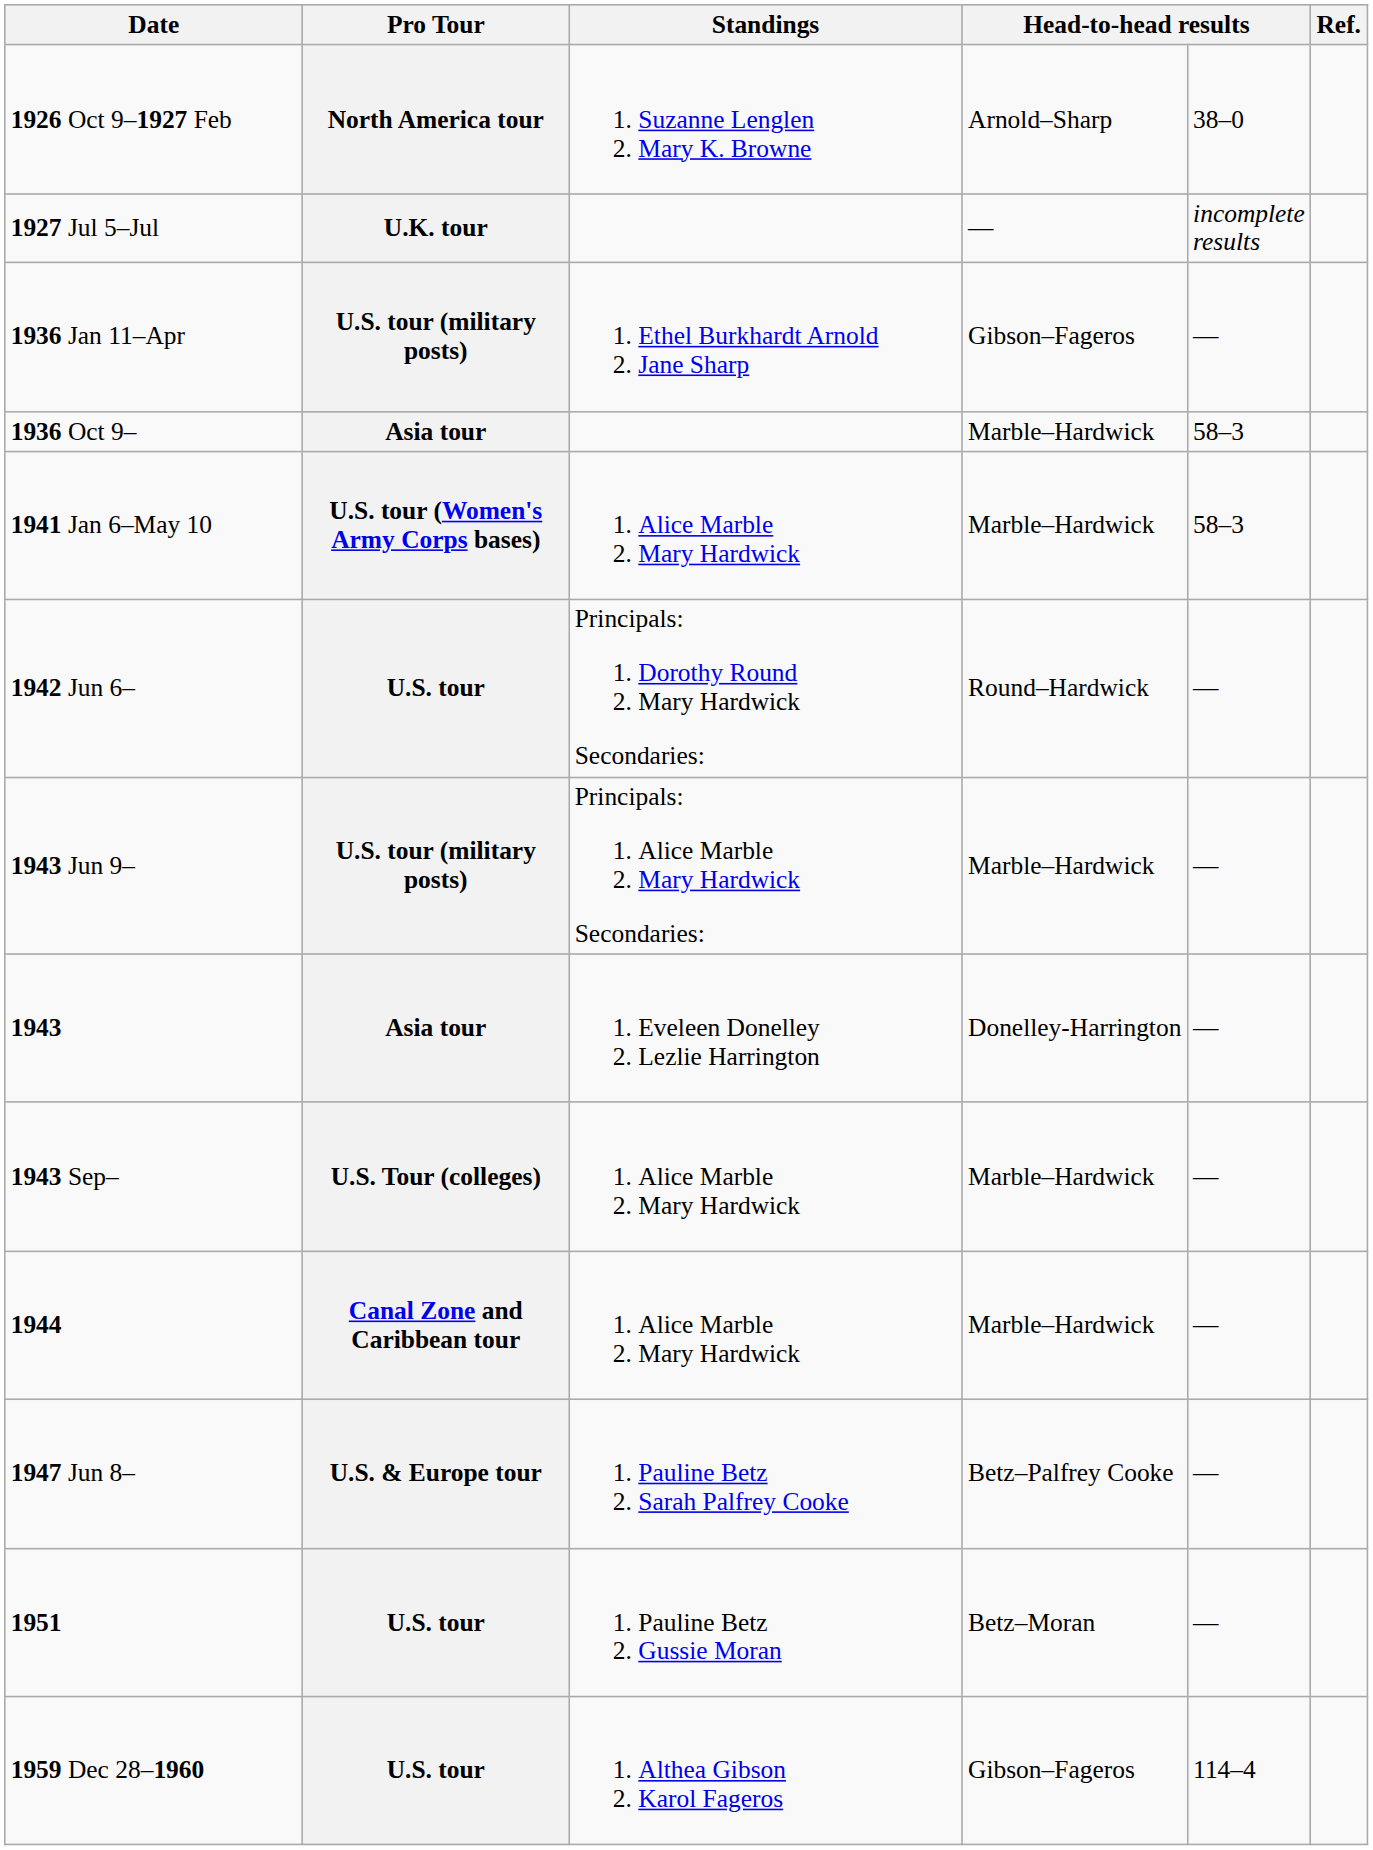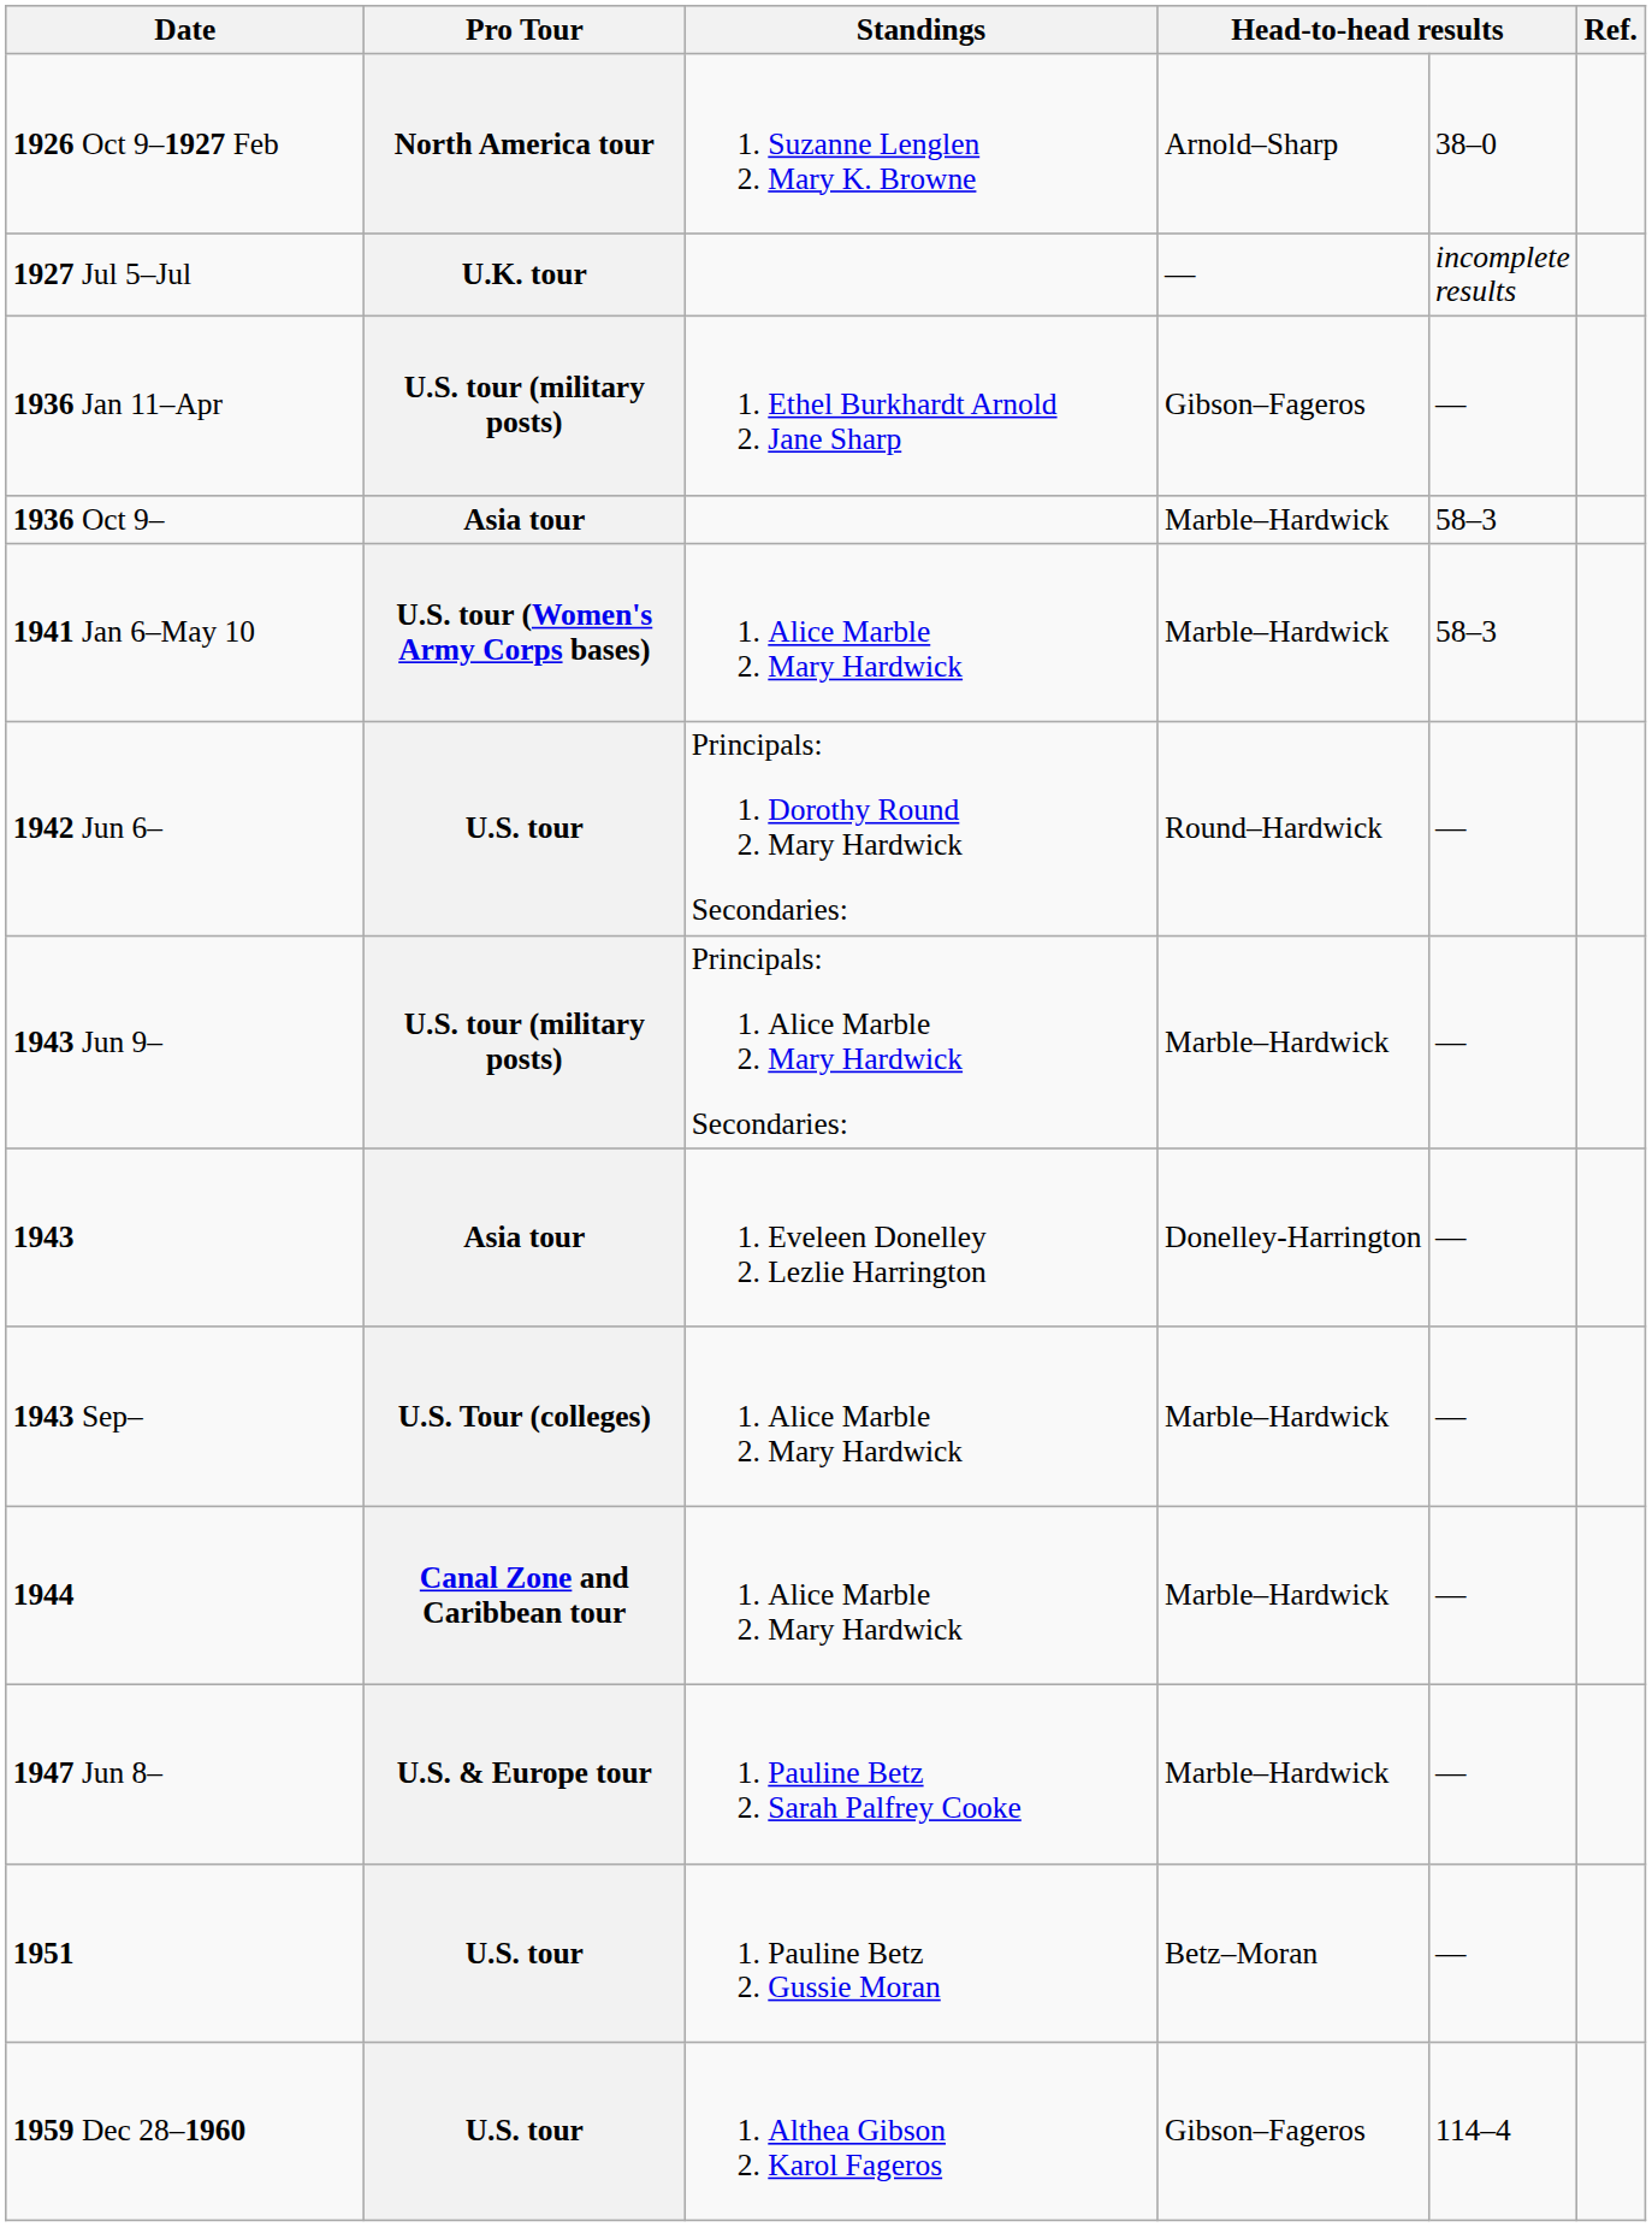1947 Jun 8– | column 4: Betz–Palfrey Cooke -> Marble–Hardwick
